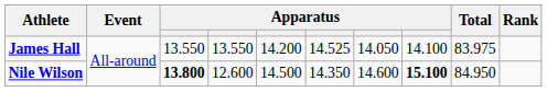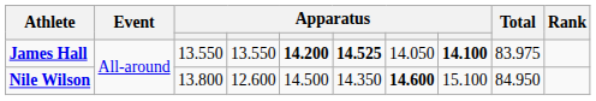row 3 | column 5: normal -> bold
row 3 | column 6: normal -> bold
row 3 | column 8: normal -> bold
row 4 | column 3: bold -> normal
row 4 | column 7: normal -> bold
row 4 | column 8: bold -> normal
